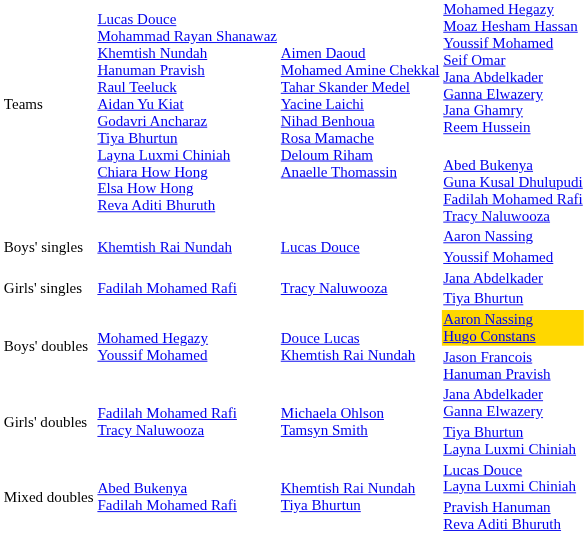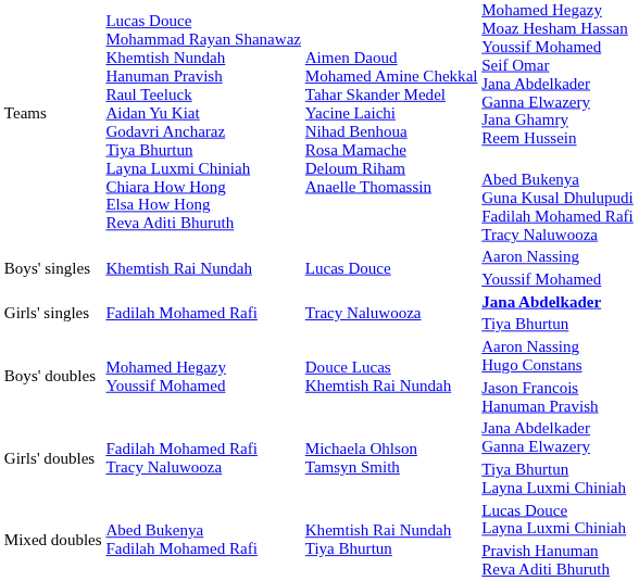Jana Abdelkader | column 4: normal -> bold
Aaron Nassing Hugo Constans | column 4: gold background -> no background
